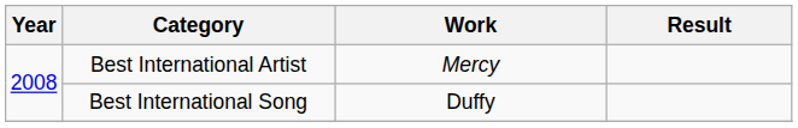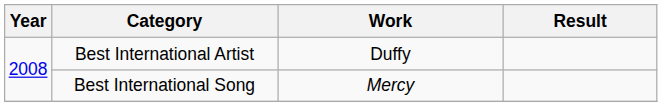Best International Artist | Work: Mercy -> Duffy
Best International Song | Work: Duffy -> Mercy
